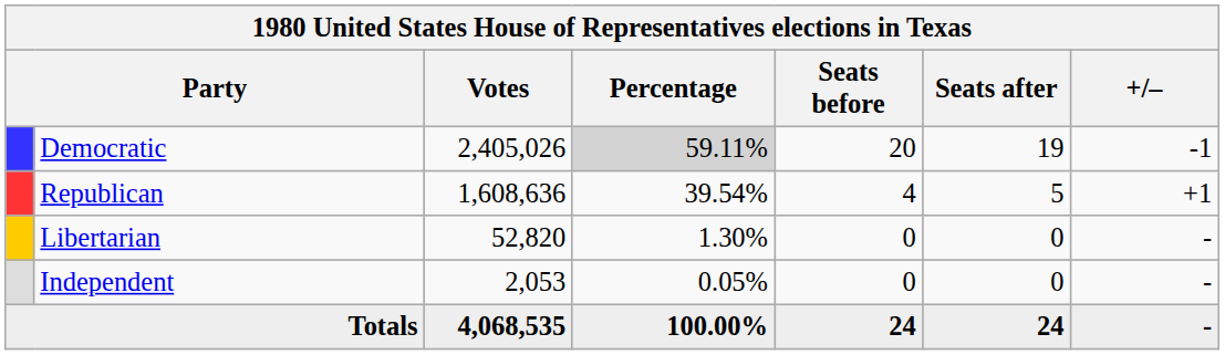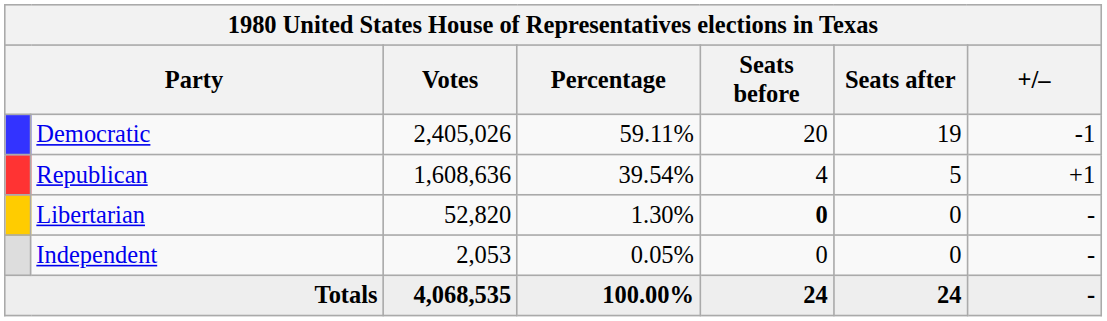Democratic | Percentage: lightgrey background -> no background
Libertarian | Seats before: normal -> bold
